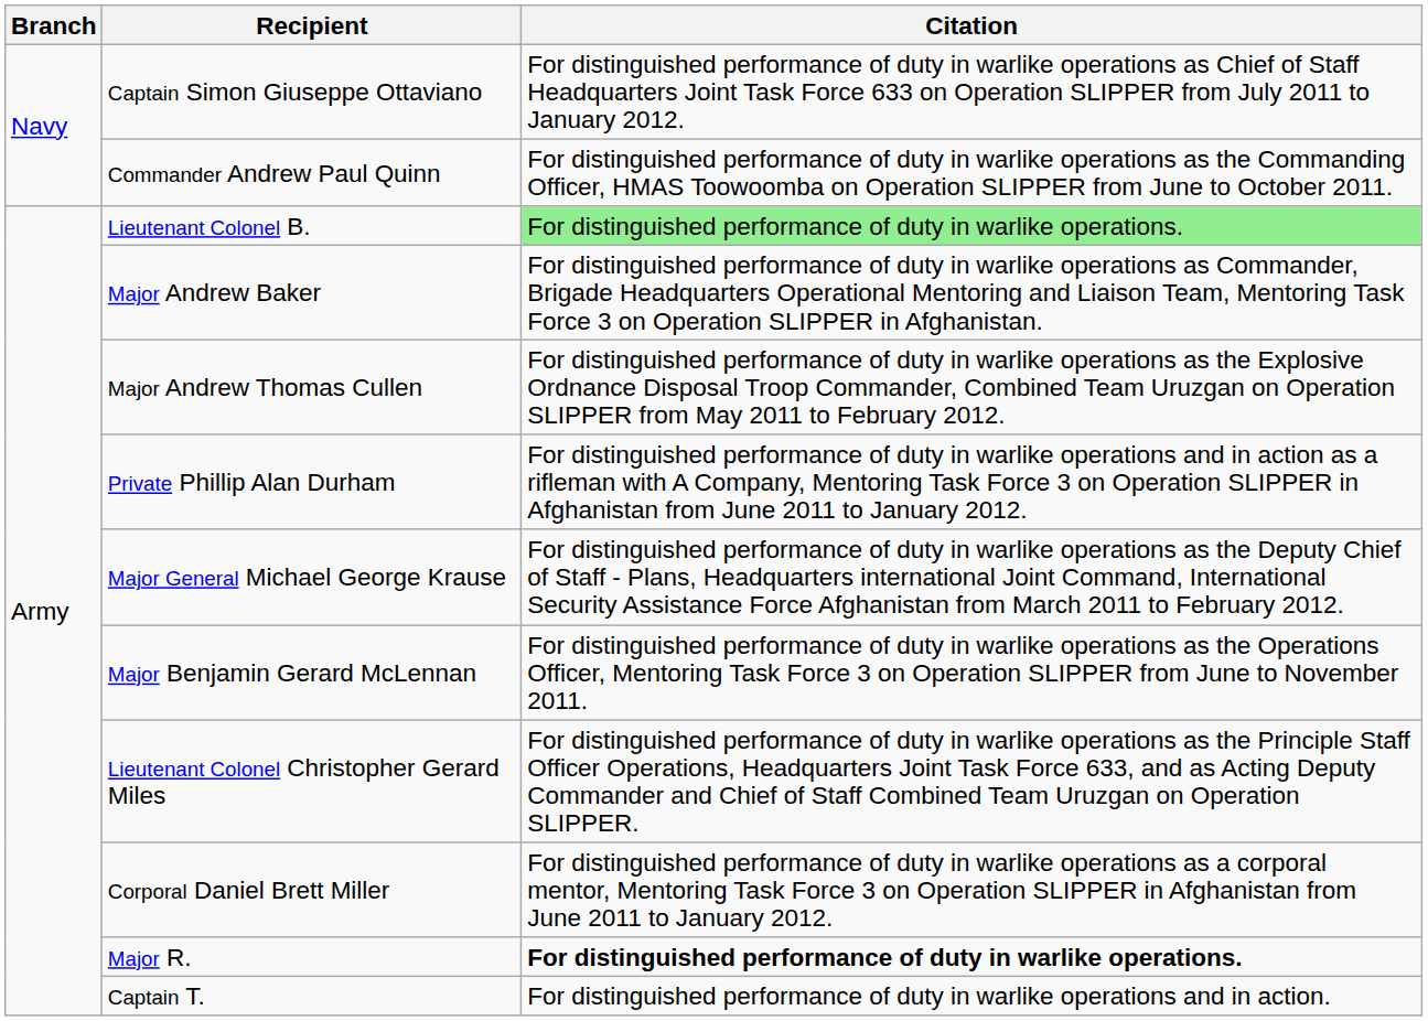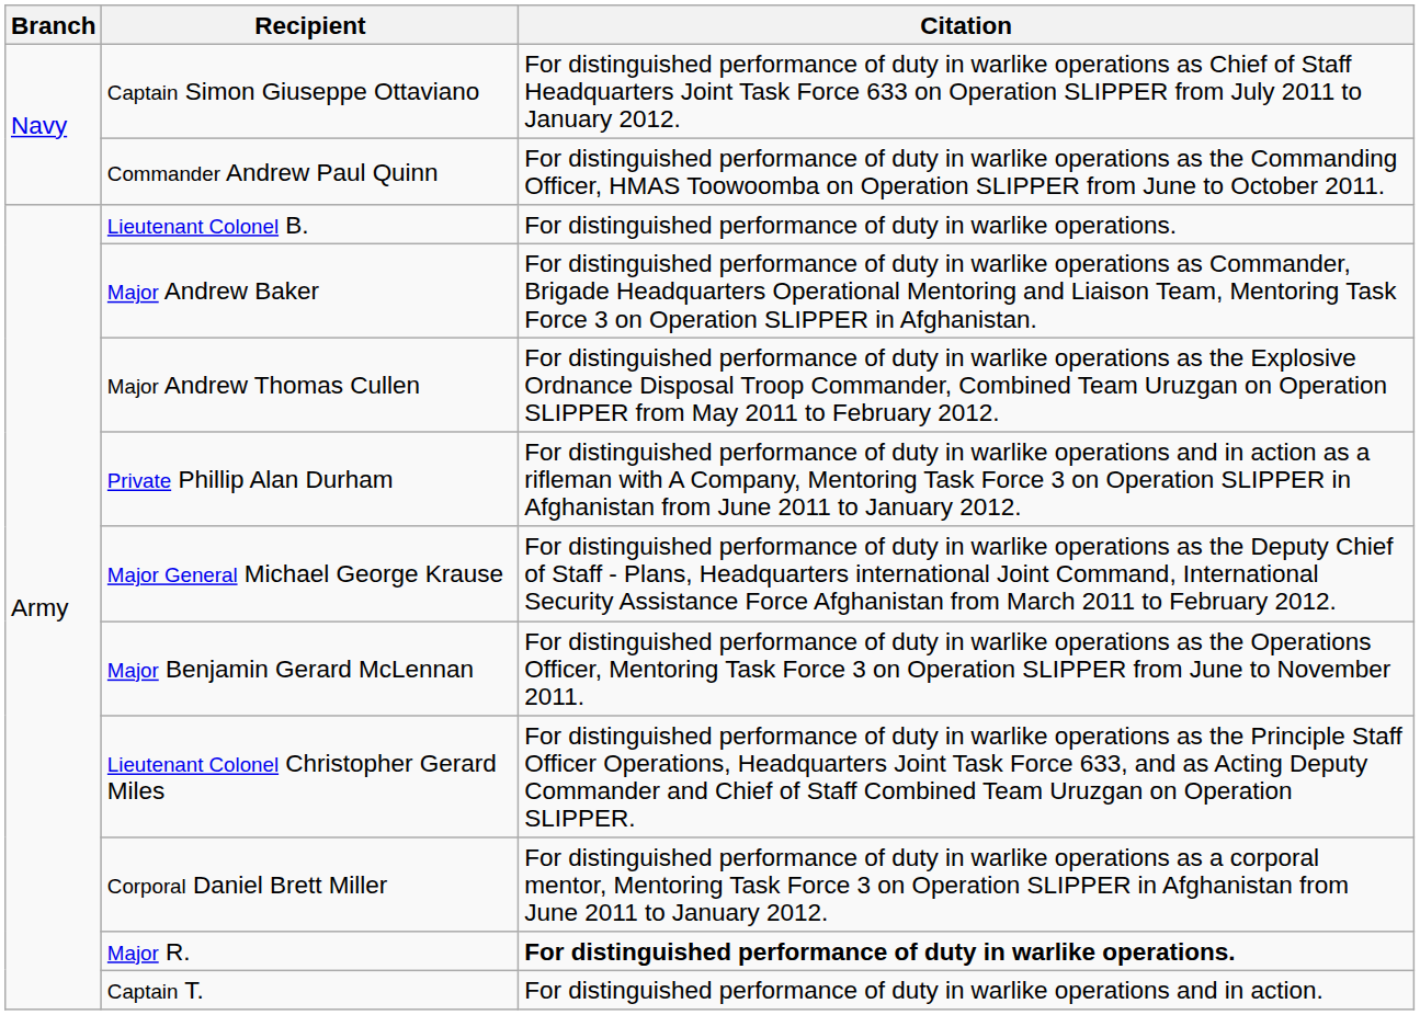Lieutenant Colonel B. | Citation: lightgreen background -> no background
